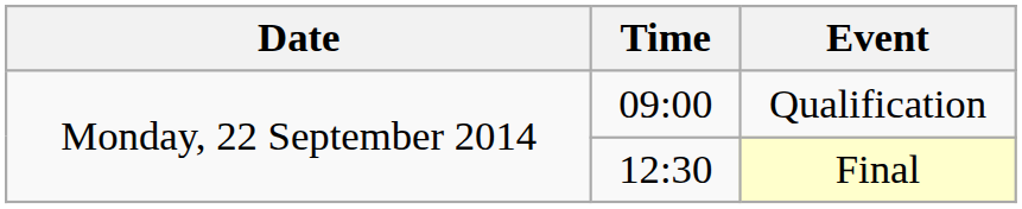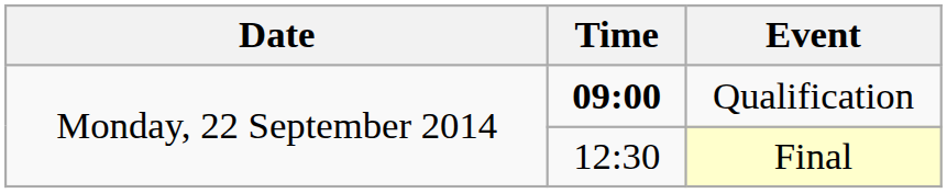Qualification | Time: normal -> bold
